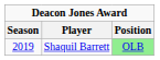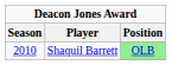Shaquil Barrett | Season: 2019 -> 2010
